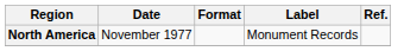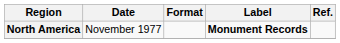North America | Label: normal -> bold
